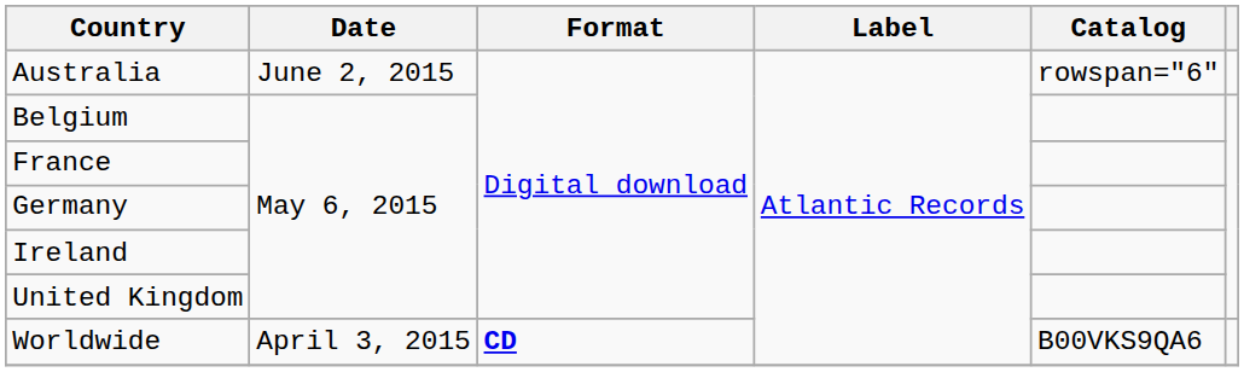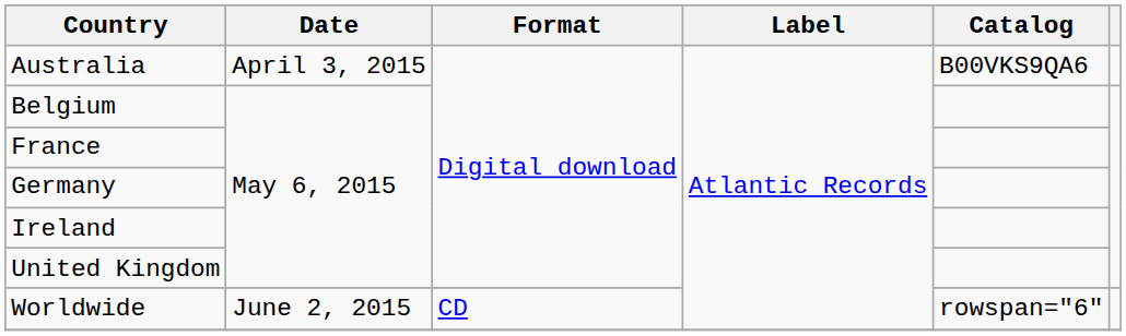Australia | Date: June 2, 2015 -> April 3, 2015
Australia | Catalog: rowspan="6" -> B00VKS9QA6
Worldwide | Date: April 3, 2015 -> June 2, 2015
Worldwide | Format: bold -> normal
Worldwide | Catalog: B00VKS9QA6 -> rowspan="6"
